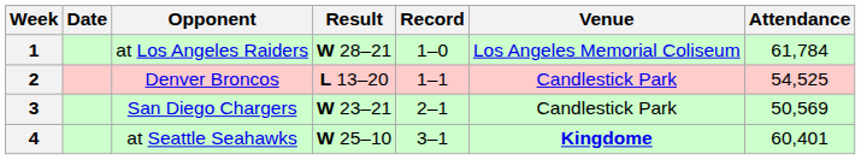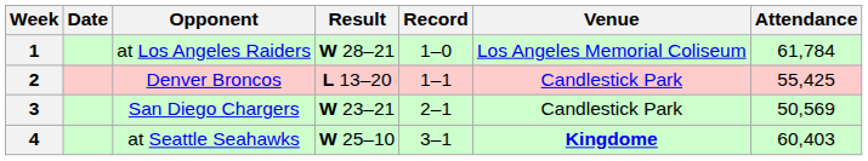2 | Attendance: 54,525 -> 55,425
4 | Attendance: 60,401 -> 60,403
